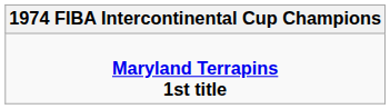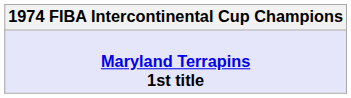row 2 | column 1: no background -> lavender background
